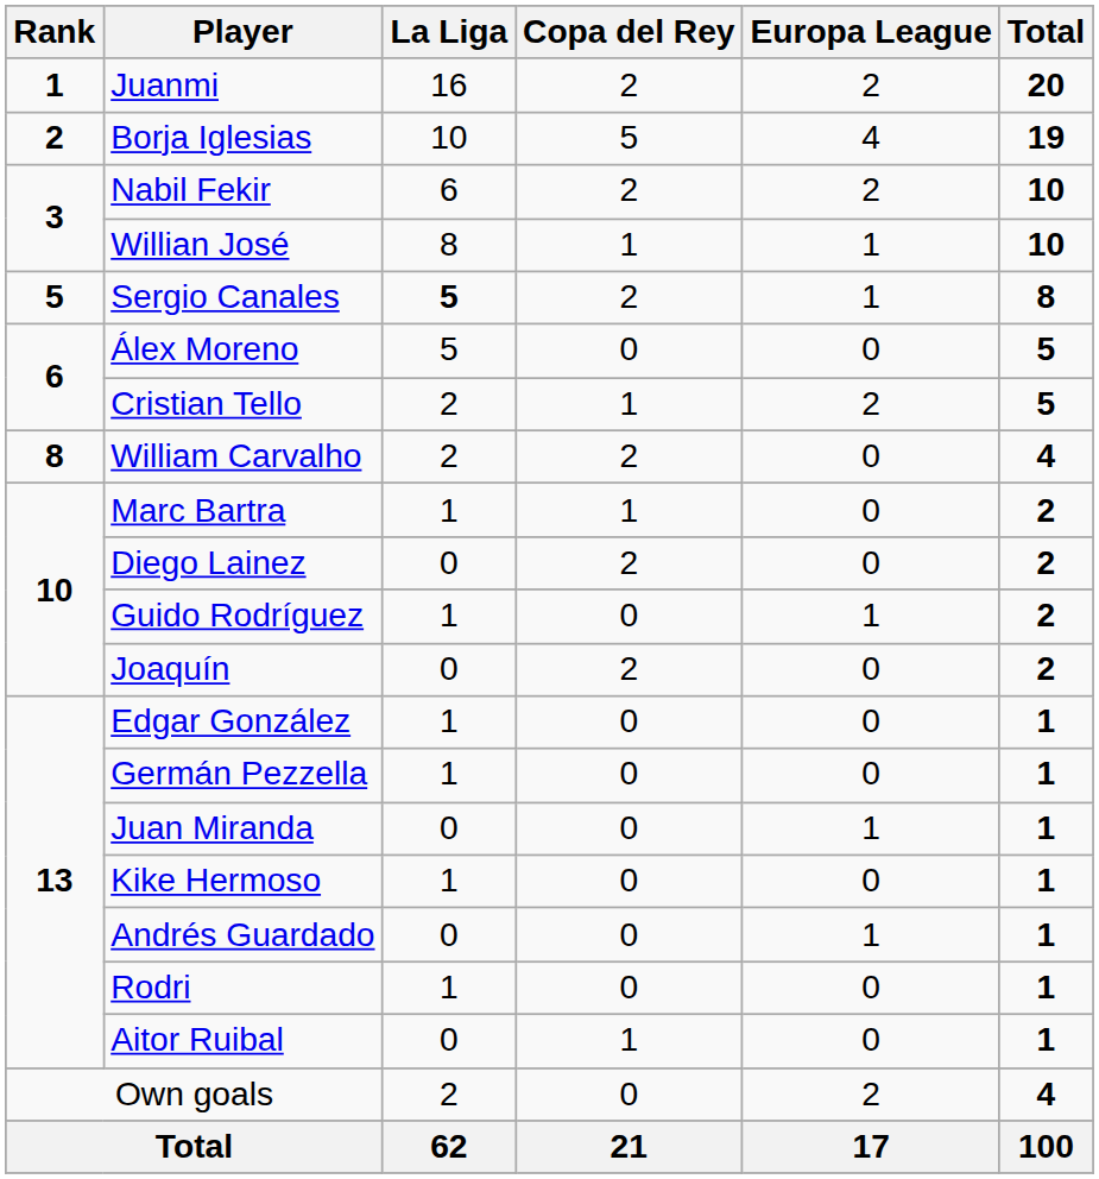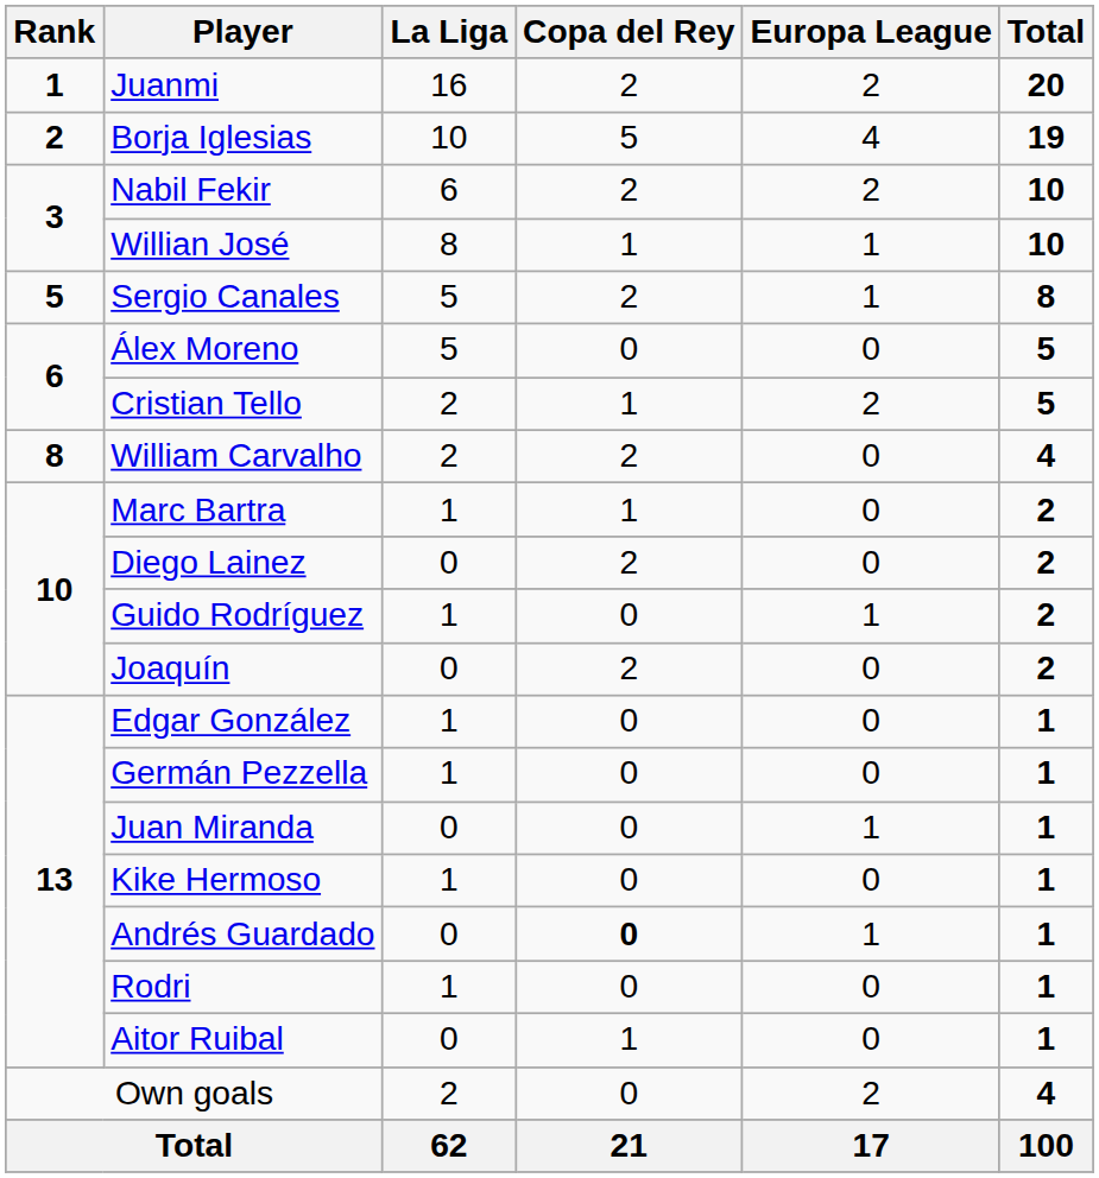Sergio Canales | La Liga: bold -> normal
Andrés Guardado | Copa del Rey: normal -> bold
